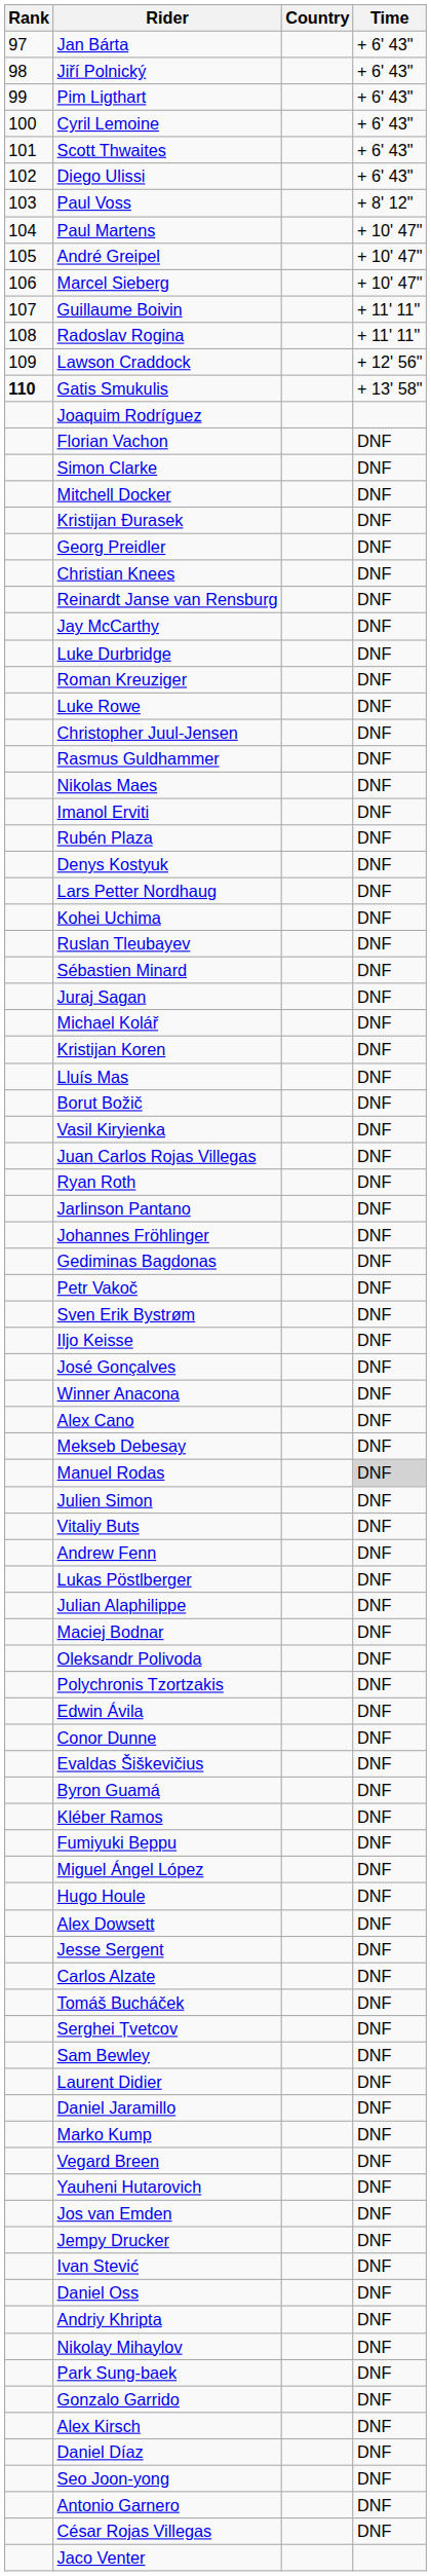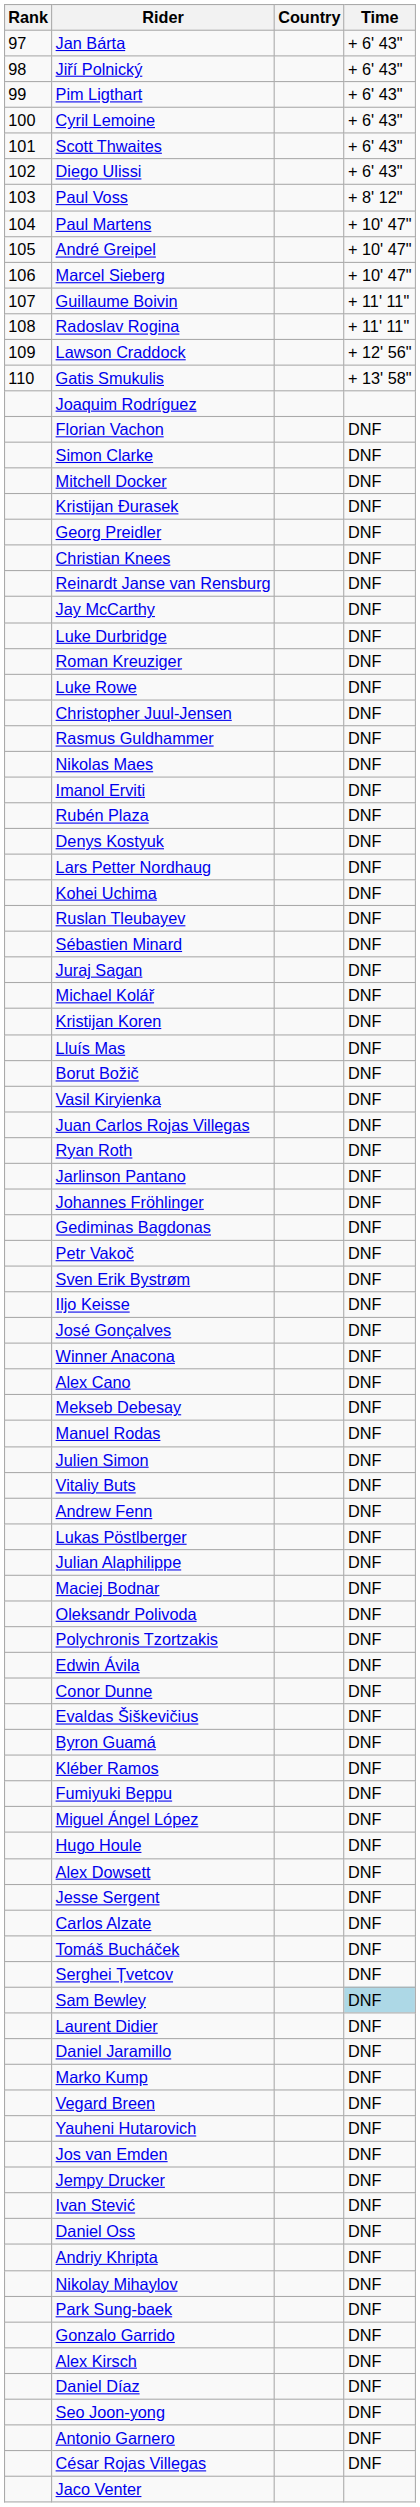Gatis Smukulis | Rank: bold -> normal
Manuel Rodas | Time: lightgrey background -> no background
Sam Bewley | Time: no background -> lightblue background
